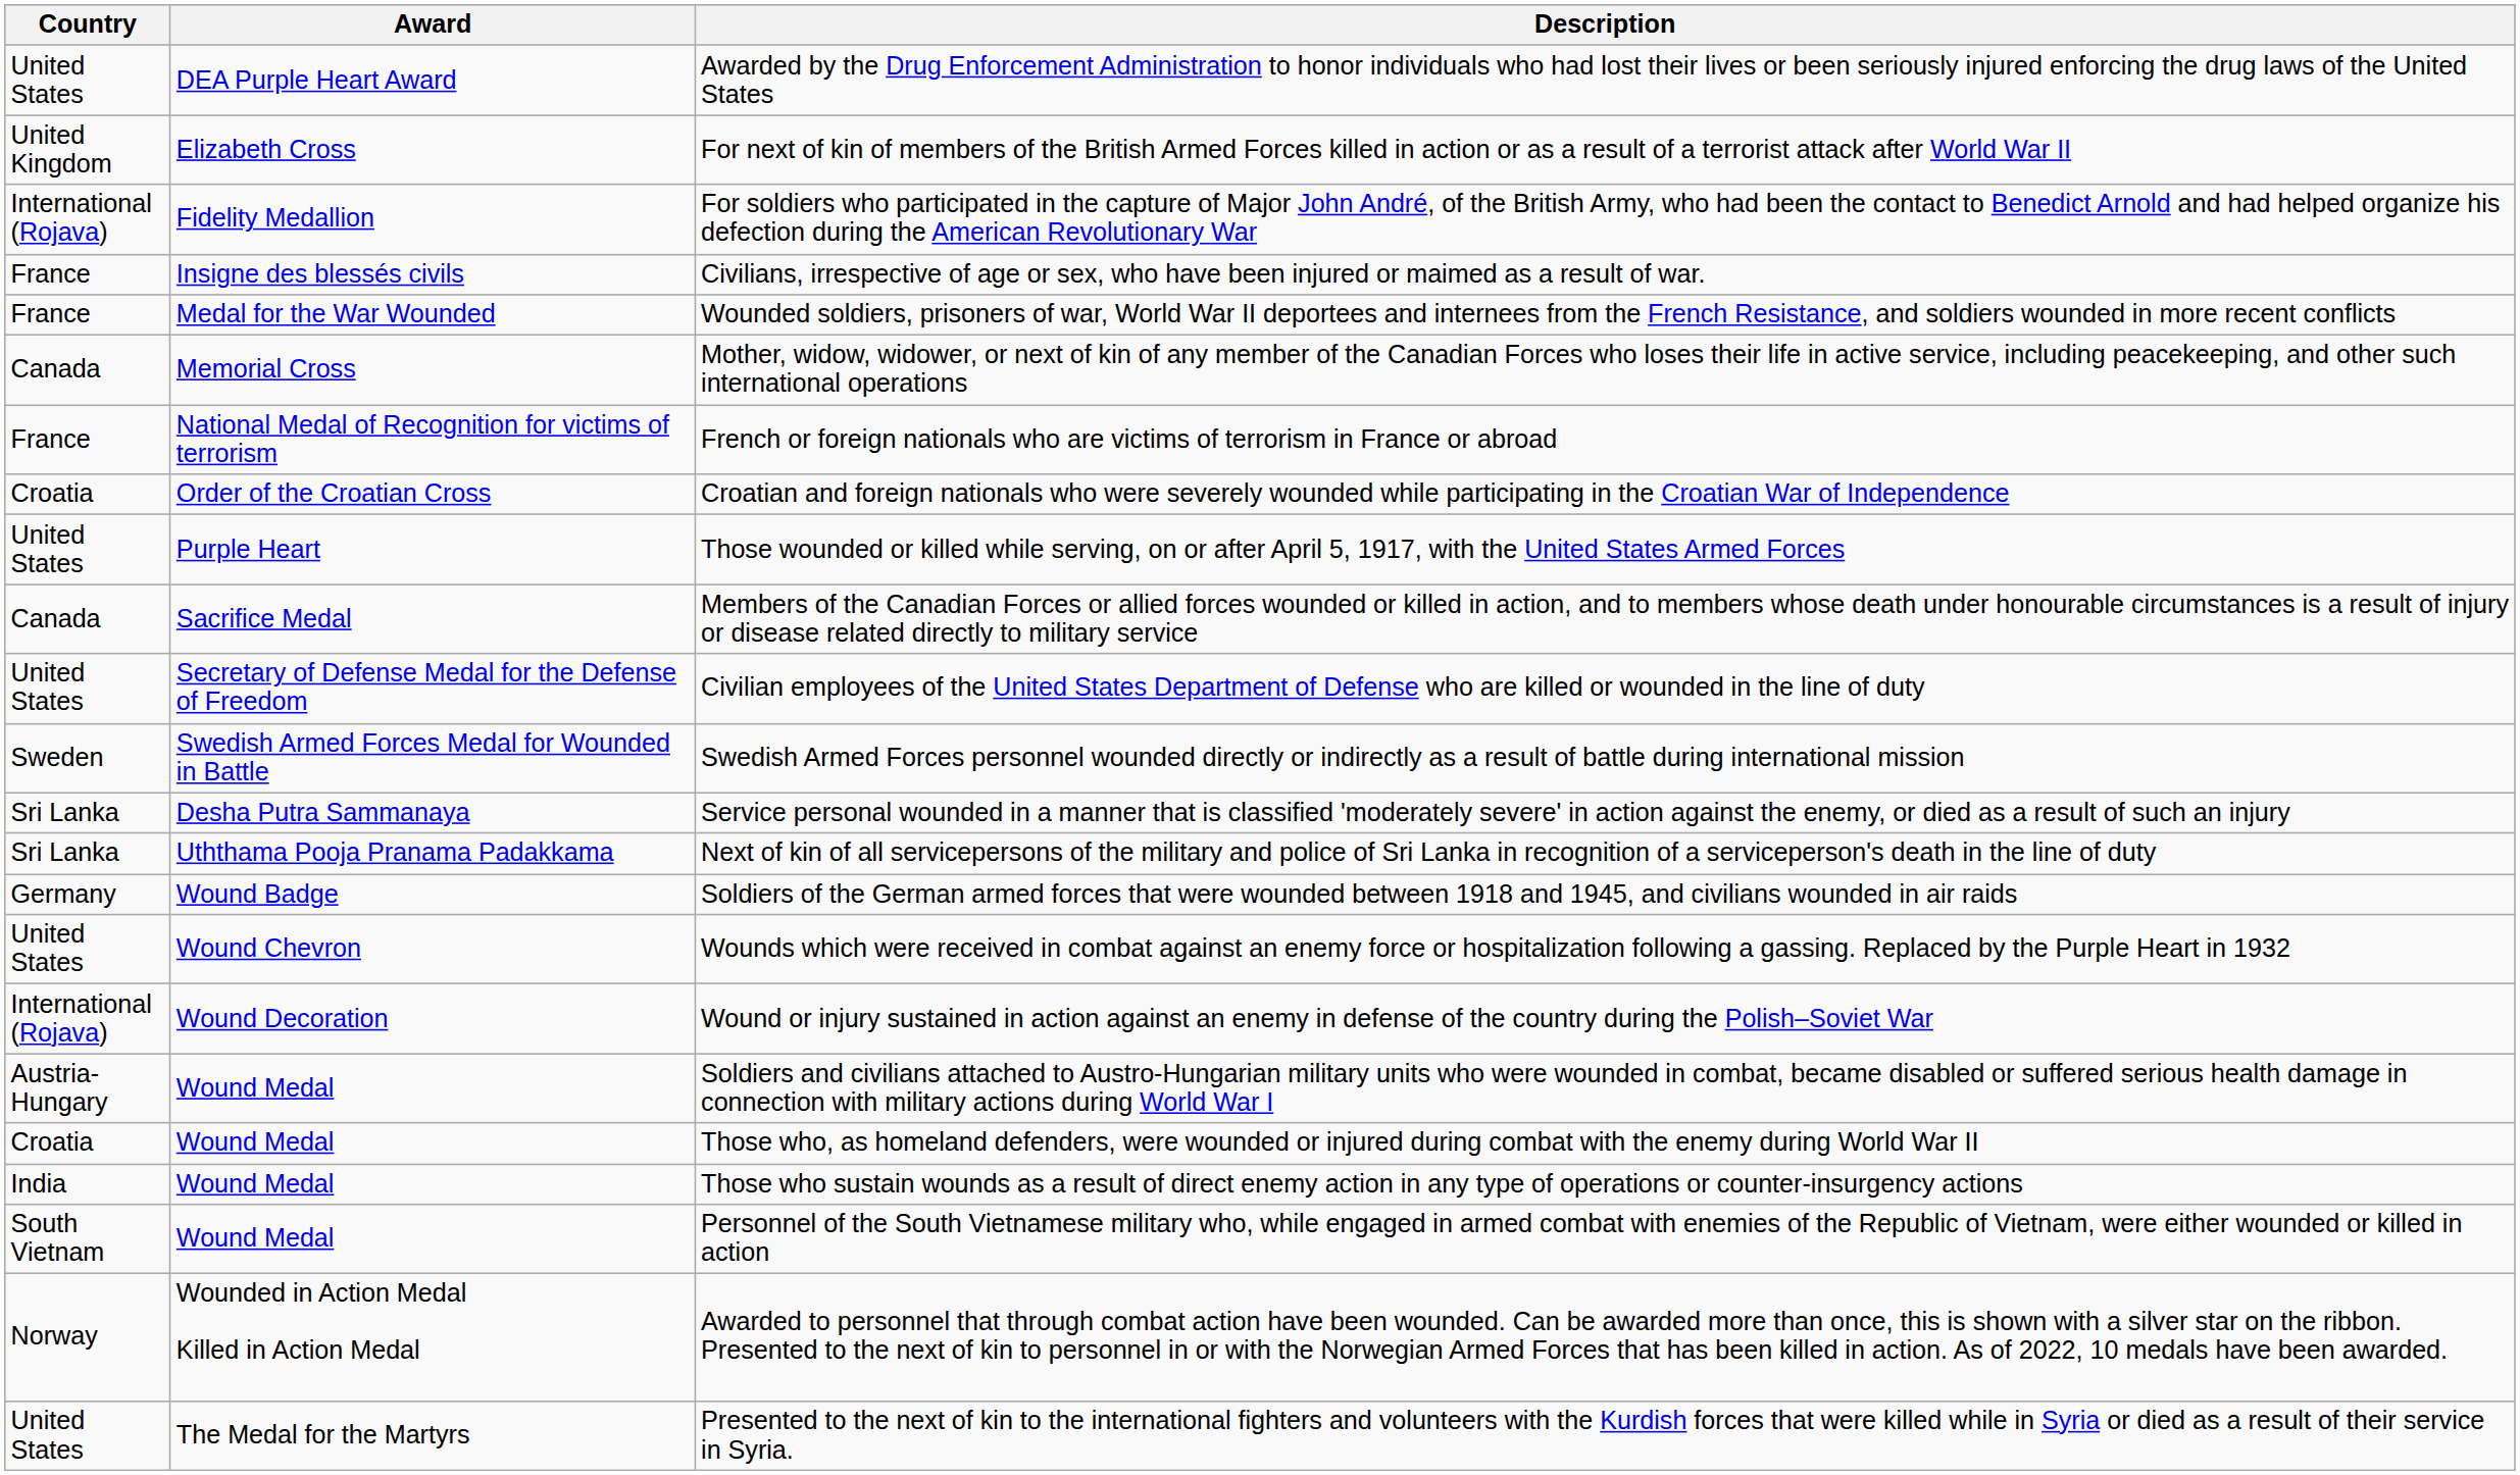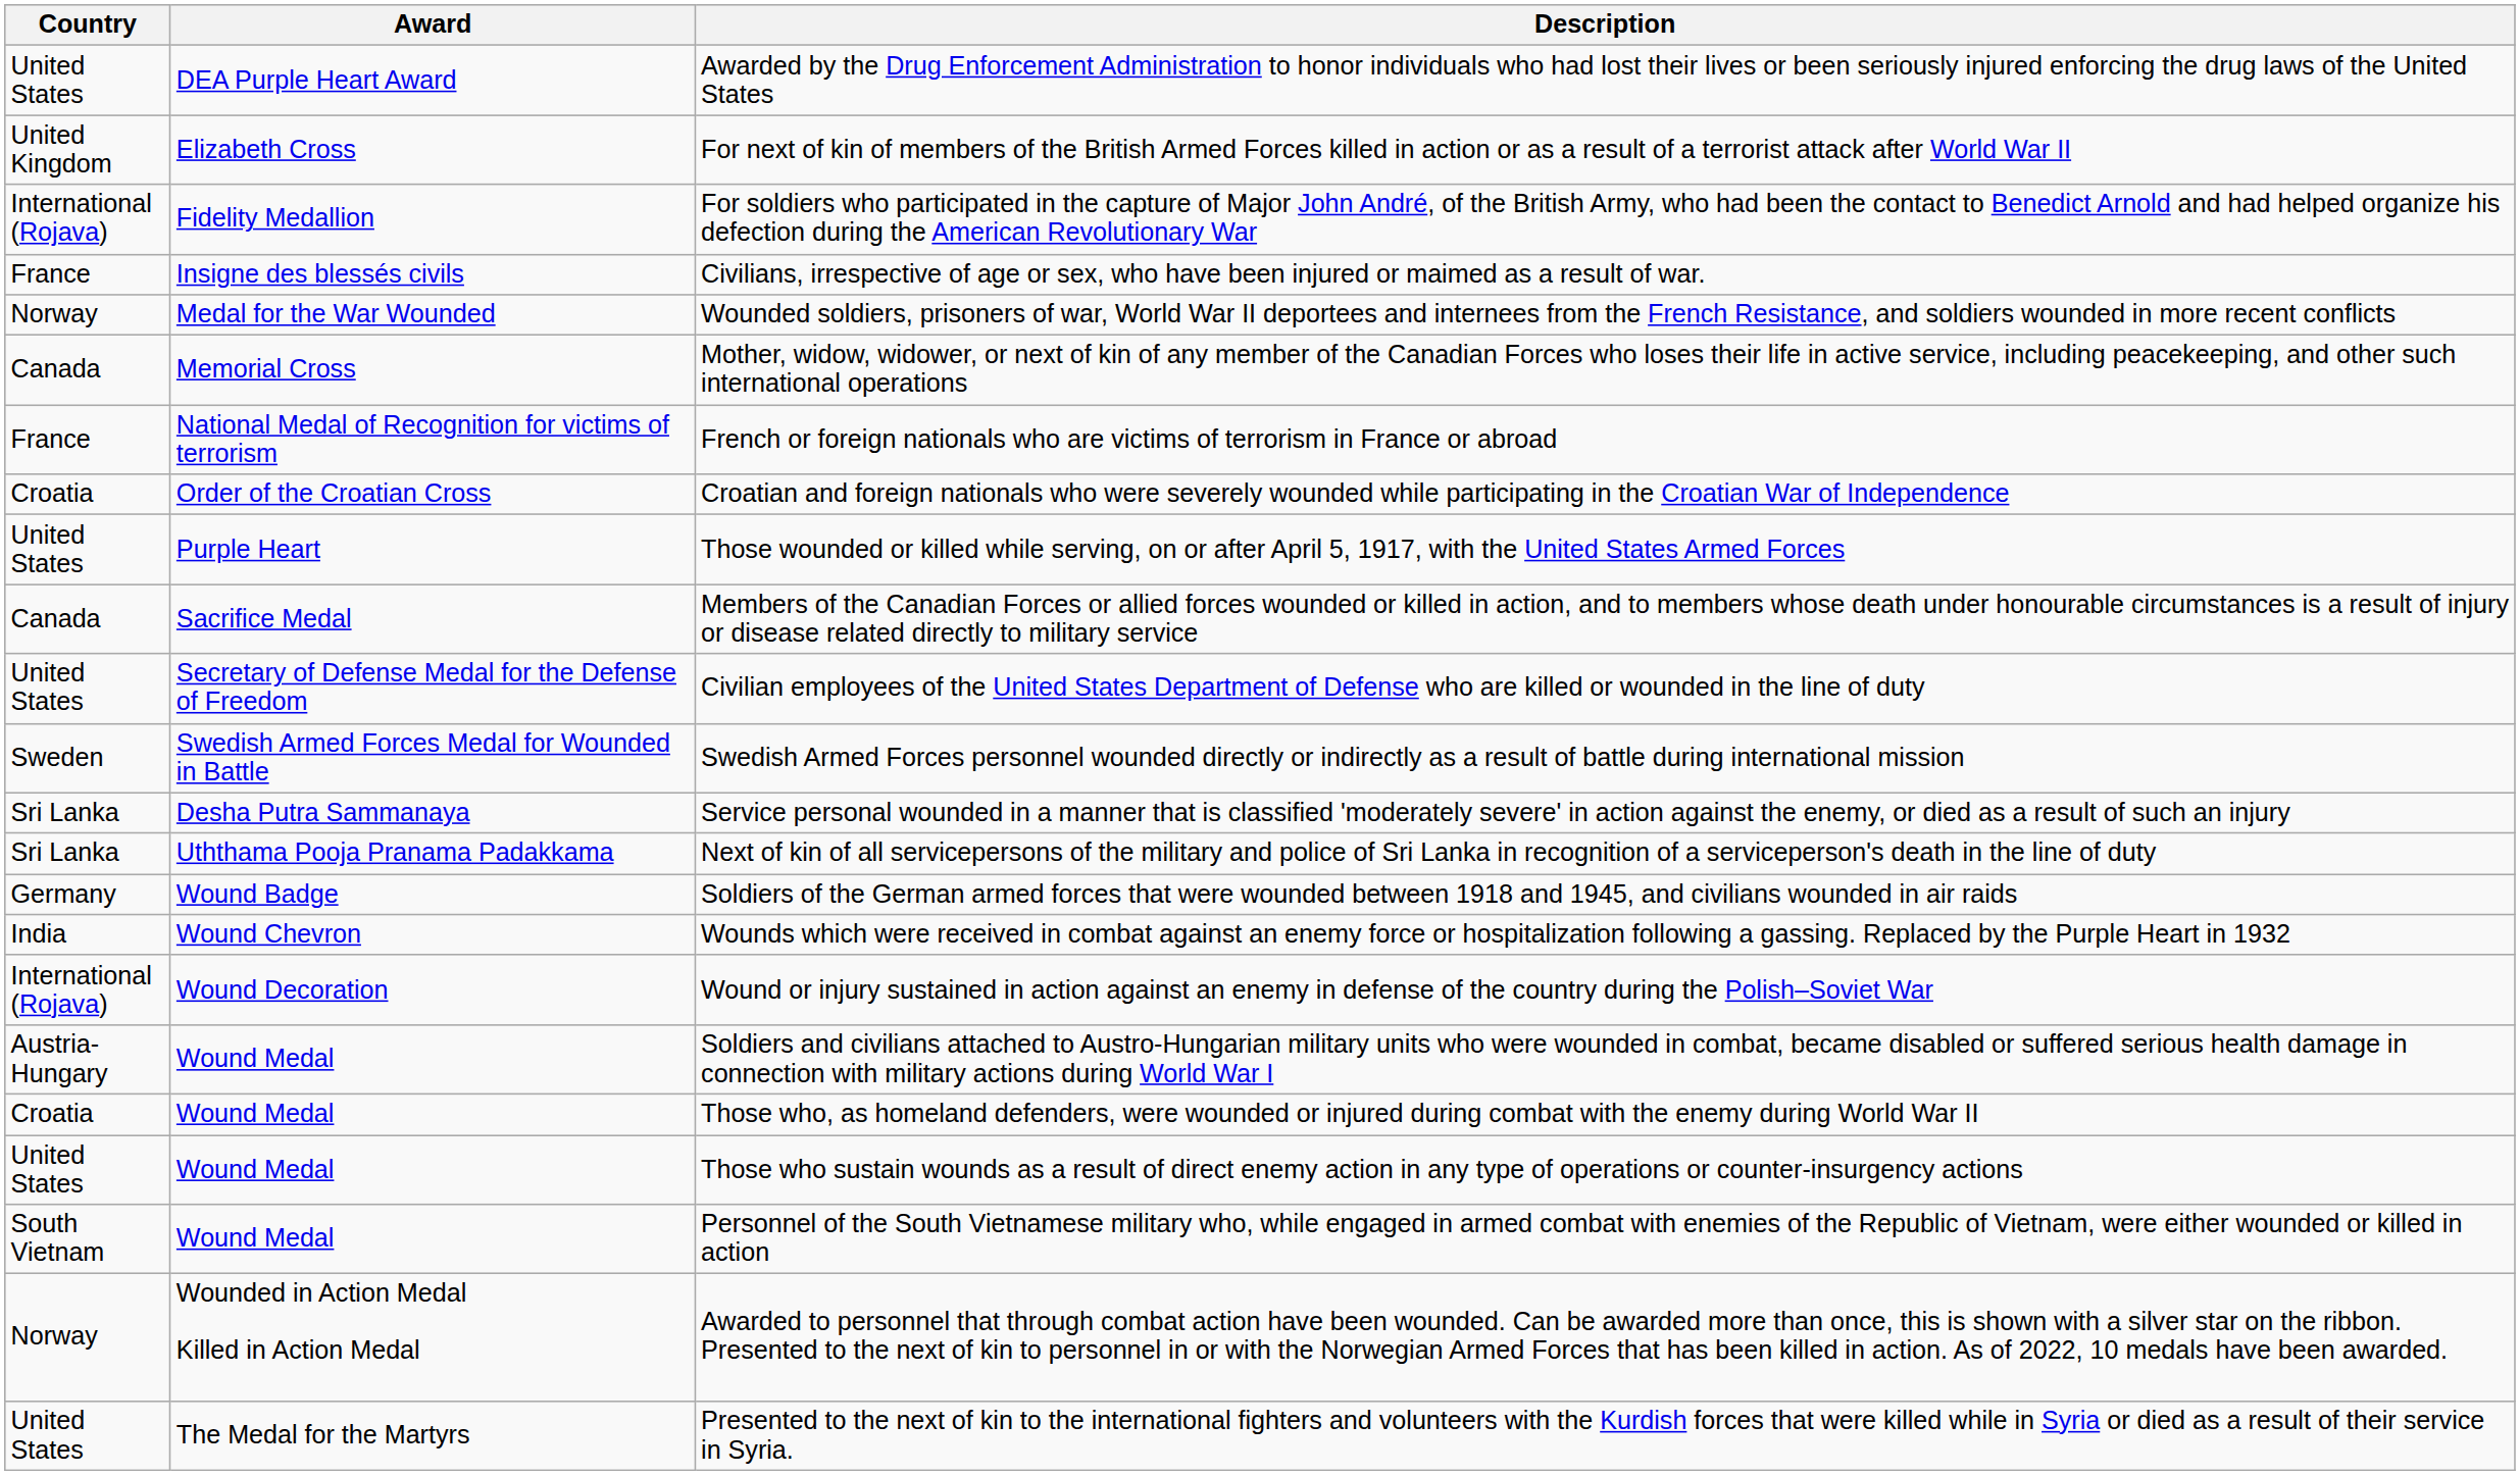row 6 | Country: France -> Norway
row 17 | Country: United States -> India
row 21 | Country: India -> United States
